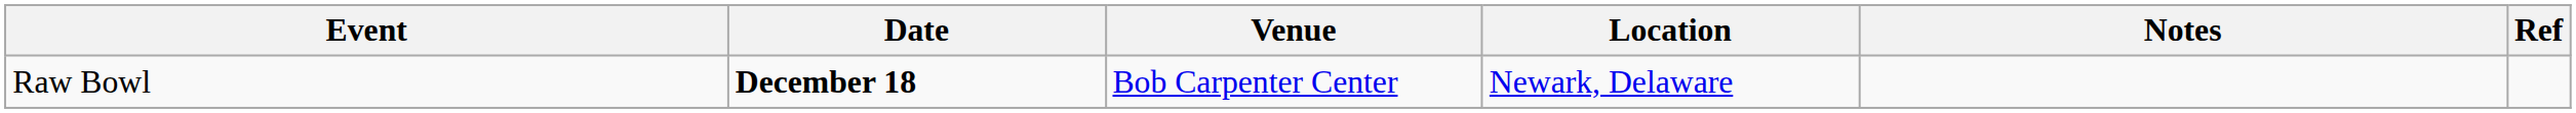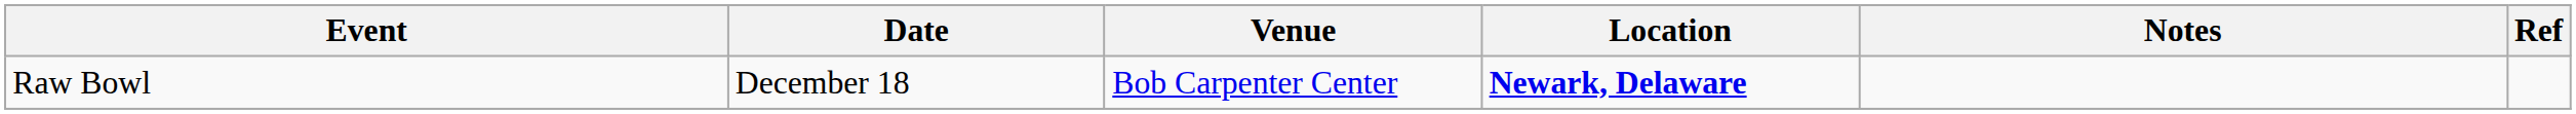Raw Bowl | Date: bold -> normal
Raw Bowl | Location: normal -> bold
